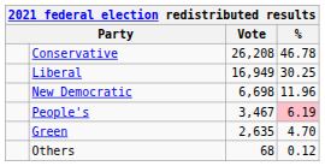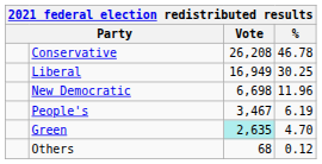People's | %: pink background -> no background
Green | Vote: no background -> paleturquoise background
